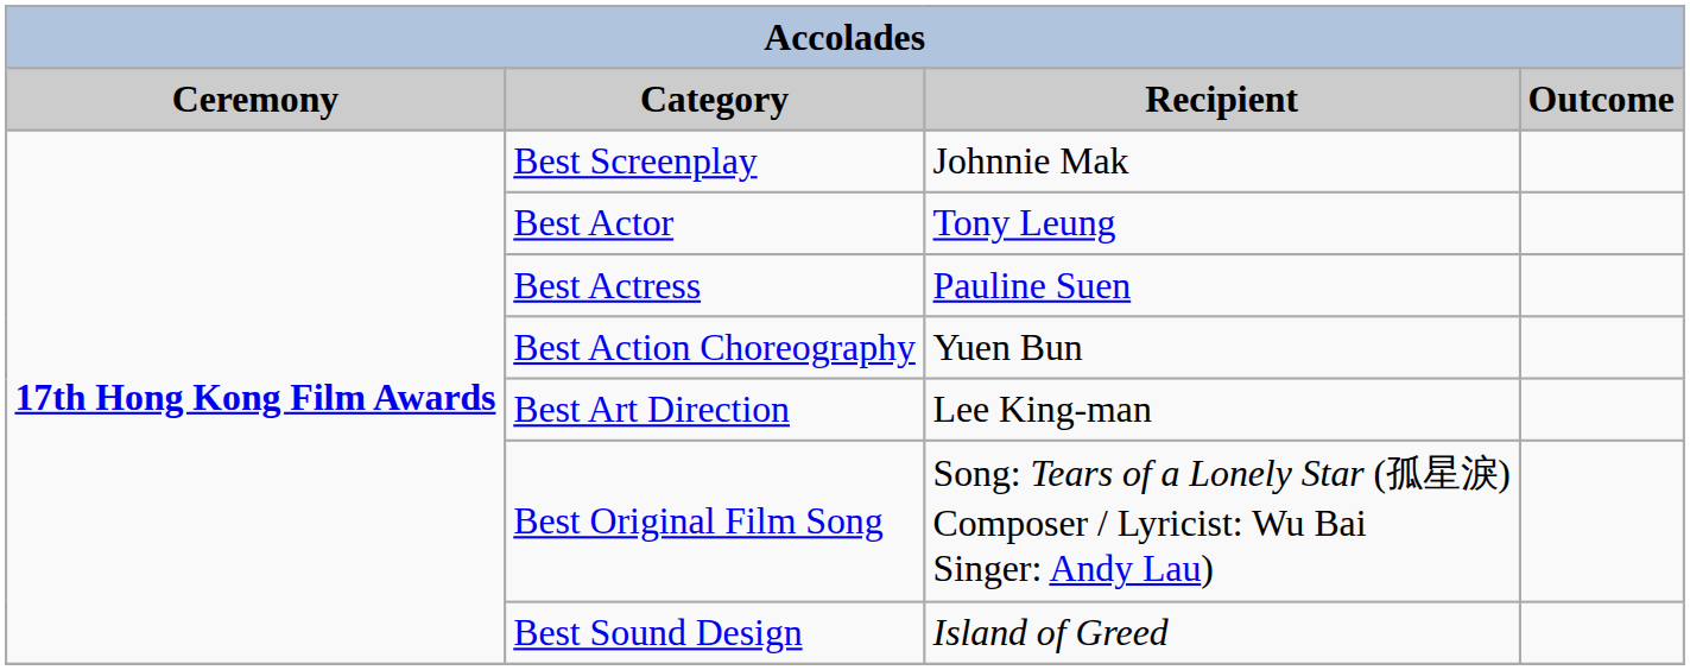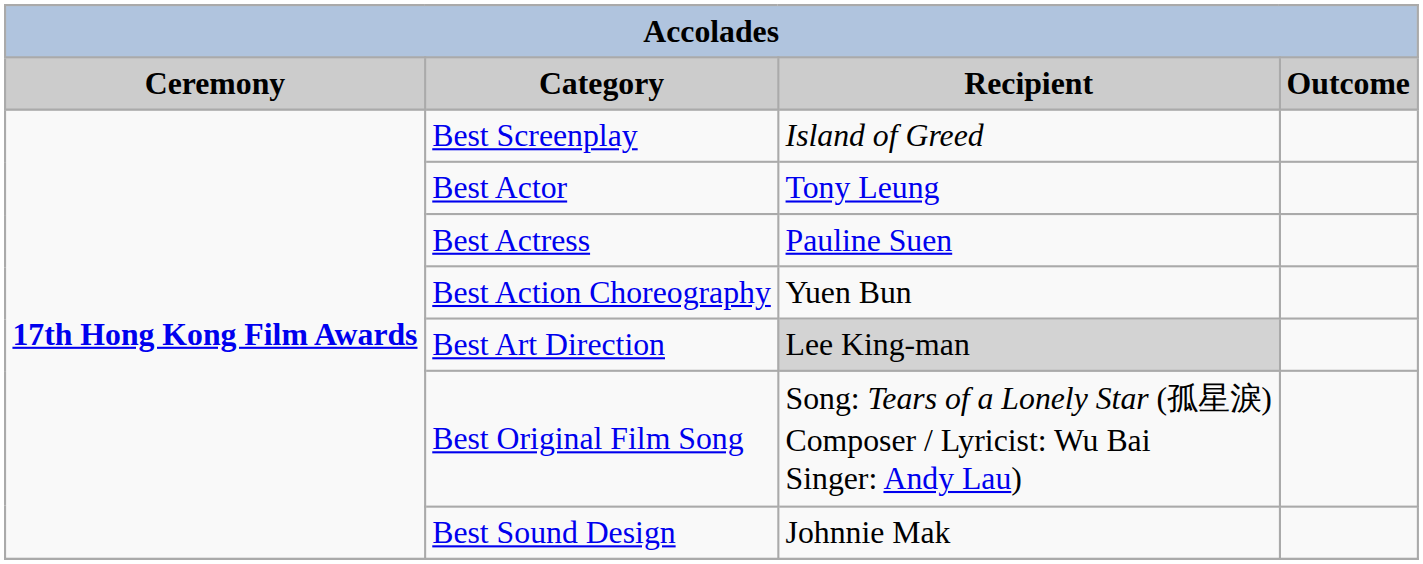Best Screenplay | Recipient: Johnnie Mak -> Island of Greed
Best Art Direction | Recipient: no background -> lightgrey background
Best Sound Design | Recipient: Island of Greed -> Johnnie Mak
